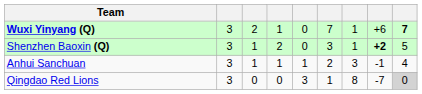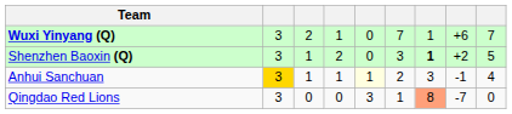Wuxi Yinyang (Q) | column 9: bold -> normal
Shenzhen Baoxin (Q) | column 7: normal -> bold
Shenzhen Baoxin (Q) | column 8: bold -> normal
Anhui Sanchuan | column 2: no background -> gold background
Anhui Sanchuan | column 5: no background -> lightyellow background
Qingdao Red Lions | column 7: no background -> lightsalmon background
Qingdao Red Lions | column 9: lightgrey background -> no background
